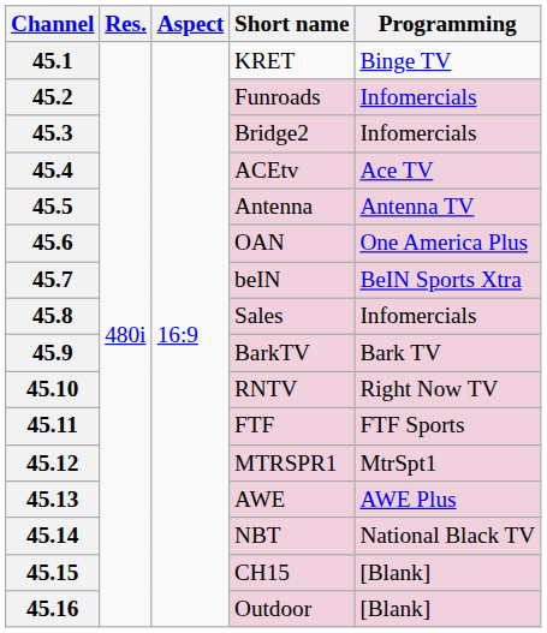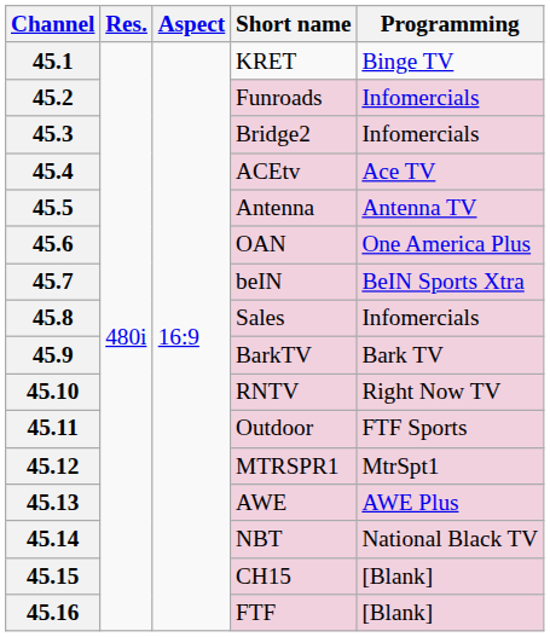45.11 | Short name: FTF -> Outdoor
45.16 | Short name: Outdoor -> FTF
